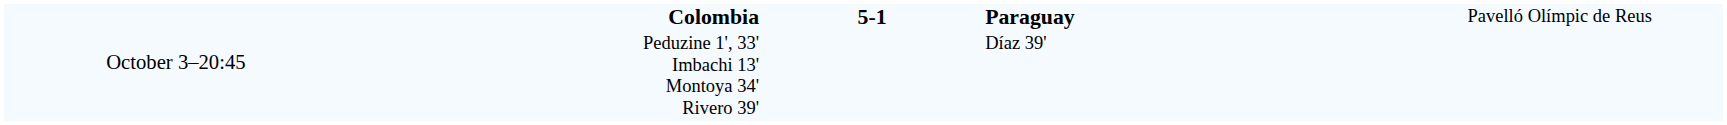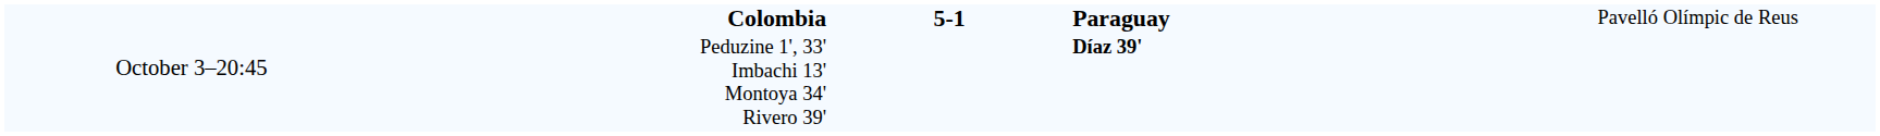Peduzine 1', 33' Imbachi 13' Montoya 34' Rivero 39' | column 4: normal -> bold
